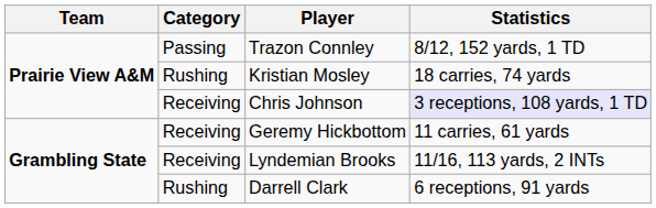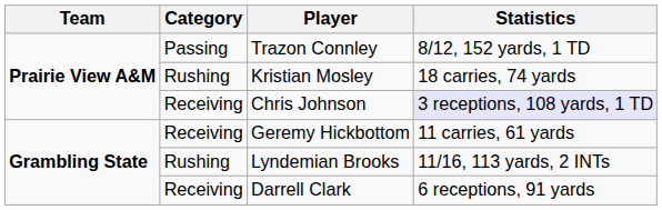Lyndemian Brooks | Category: Receiving -> Rushing
Darrell Clark | Category: Rushing -> Receiving
